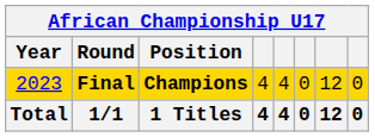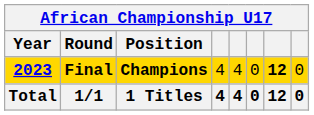Final | Year: normal -> bold
Final | column 7: normal -> bold
